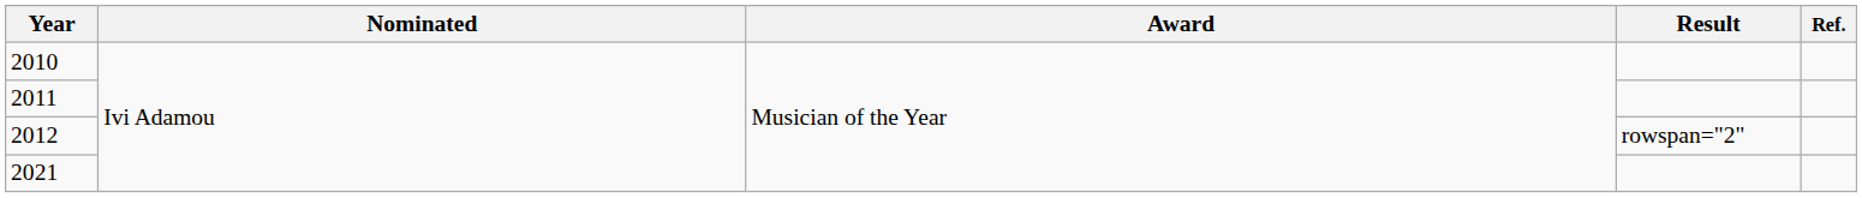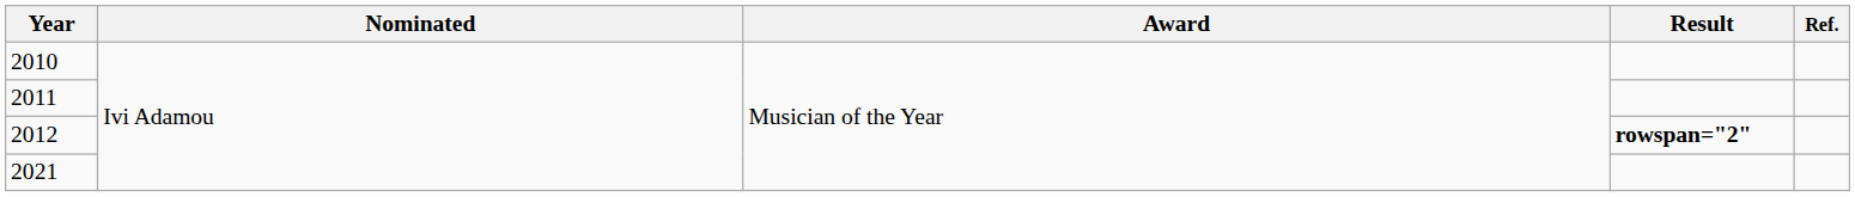2012 | Result: normal -> bold
